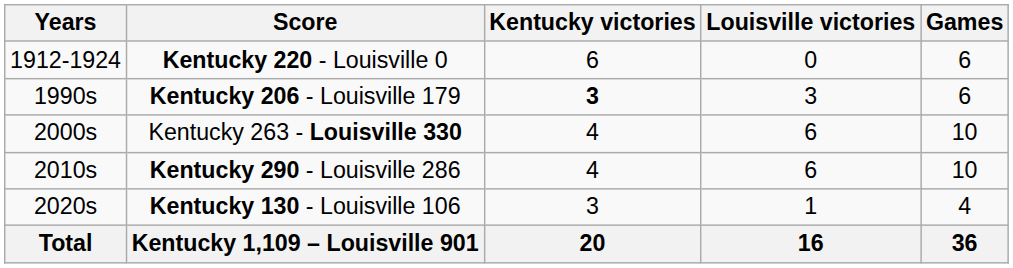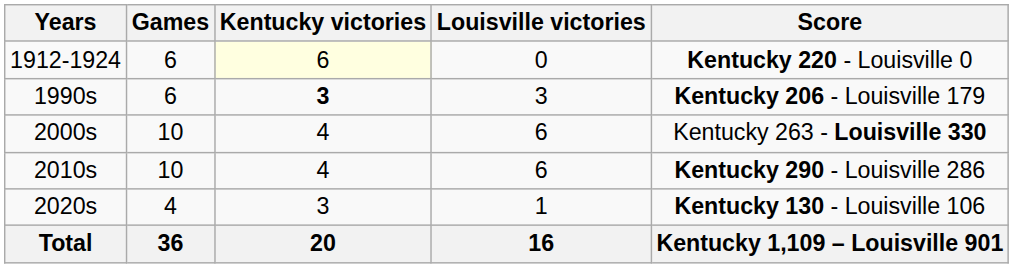columns swapped: Games <-> Score
1912-1924 | Kentucky victories: no background -> lightyellow background
